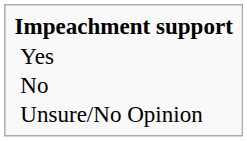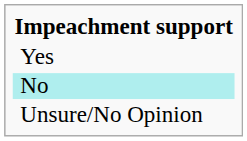row 3 | column 1: no background -> paleturquoise background
